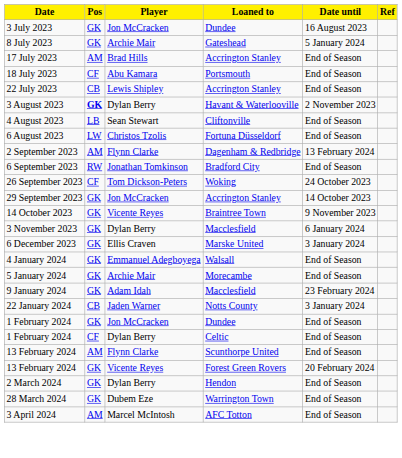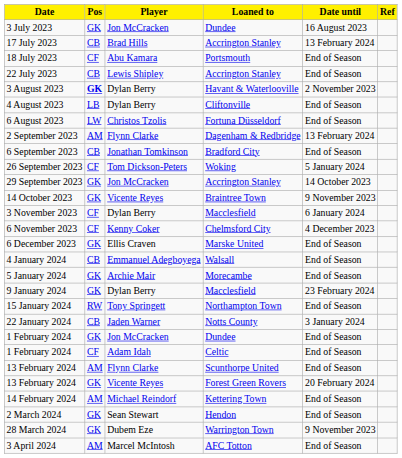- row: 8 July 2023 | GK | Archie Mair | Gateshead | 5 January 2024
17 July 2023 | Pos: AM -> CB
17 July 2023 | Date until: End of Season -> 13 February 2024
4 August 2023 | Player: Sean Stewart -> Dylan Berry
6 September 2023 | Pos: RW -> CB
26 September 2023 | Date until: 24 October 2023 -> 5 January 2024
3 November 2023 | Pos: GK -> CF
+ row: 6 November 2023 | CF | Kenny Coker | Chelmsford City | 4 December 2023
6 December 2023 | Date until: 3 January 2024 -> End of Season
4 January 2024 | Pos: GK -> CB
9 January 2024 | Player: Adam Idah -> Dylan Berry
+ row: 15 January 2024 | RW | Tony Springett | Northampton Town | End of Season
1 February 2024 / Celtic | Player: Dylan Berry -> Adam Idah
+ row: 14 February 2024 | AM | Michael Reindorf | Kettering Town | End of Season
2 March 2024 | Player: Dylan Berry -> Sean Stewart
28 March 2024 | Date until: End of Season -> 9 November 2023
